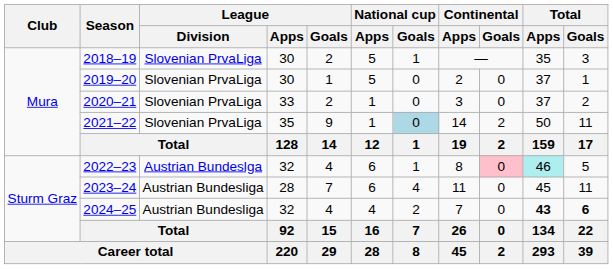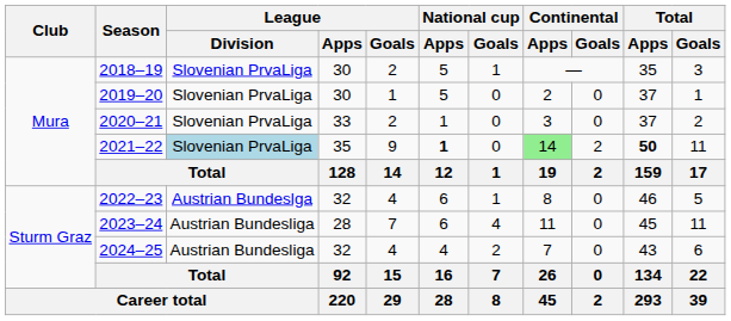2021–22 | League / Division: no background -> lightblue background
2021–22 | National cup / Apps: normal -> bold
2021–22 | National cup / Goals: lightblue background -> no background
2021–22 | Continental / Apps: no background -> lightgreen background
2021–22 | Total / Apps: normal -> bold
2022–23 | Continental / Goals: pink background -> no background
2022–23 | Total / Apps: paleturquoise background -> no background
2024–25 | Total / Apps: bold -> normal
2024–25 | Total / Goals: bold -> normal
